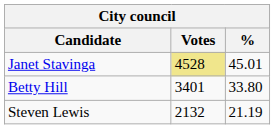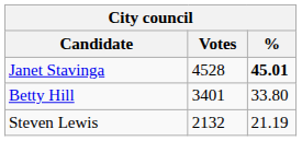Janet Stavinga | Votes: khaki background -> no background
Janet Stavinga | %: normal -> bold
